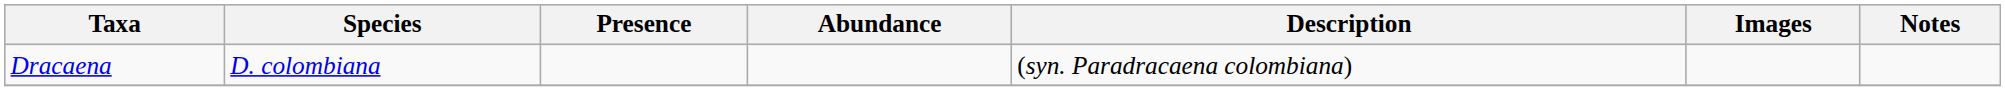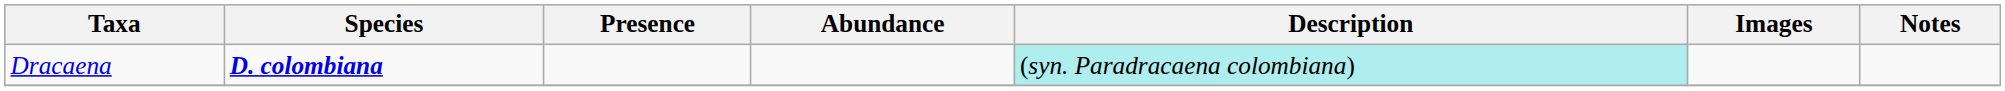Dracaena | Species: normal -> bold
Dracaena | Description: no background -> paleturquoise background
